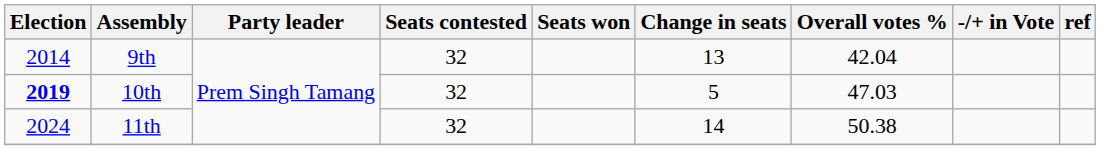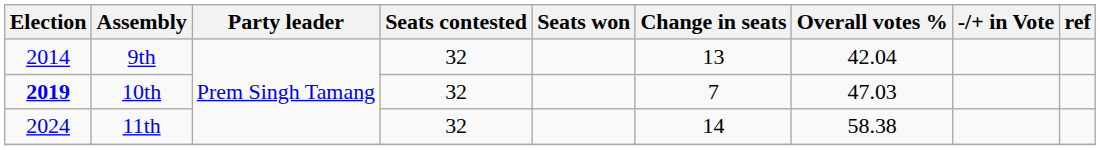10th | Change in seats: 5 -> 7
11th | Overall votes %: 50.38 -> 58.38
